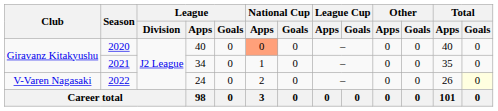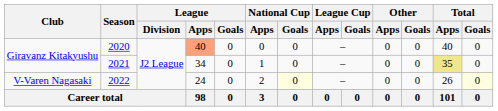2020 | League / Apps: no background -> lightsalmon background
2020 | National Cup / Apps: lightsalmon background -> no background
2021 | Total / Apps: no background -> khaki background
2022 | National Cup / Goals: no background -> lightyellow background
